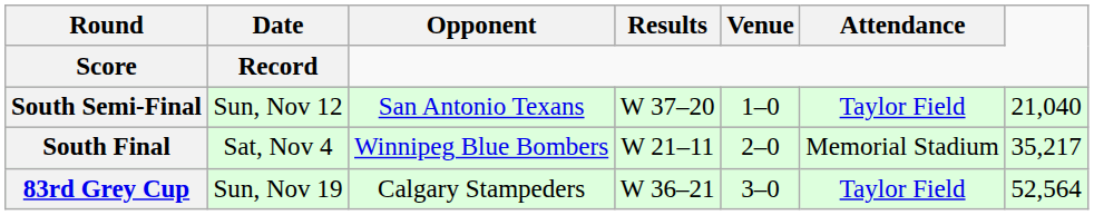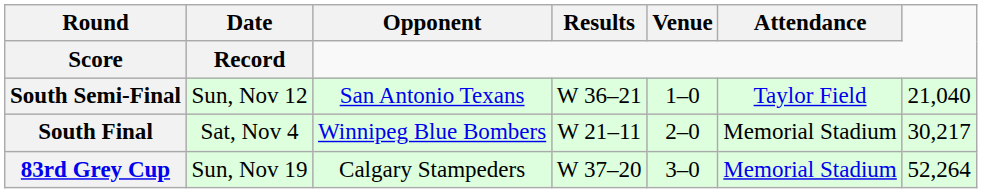South Semi-Final | Results: W 37–20 -> W 36–21
South Final | column 7: 35,217 -> 30,217
83rd Grey Cup | Results: W 36–21 -> W 37–20
83rd Grey Cup | Attendance: Taylor Field -> Memorial Stadium
83rd Grey Cup | column 7: 52,564 -> 52,264
